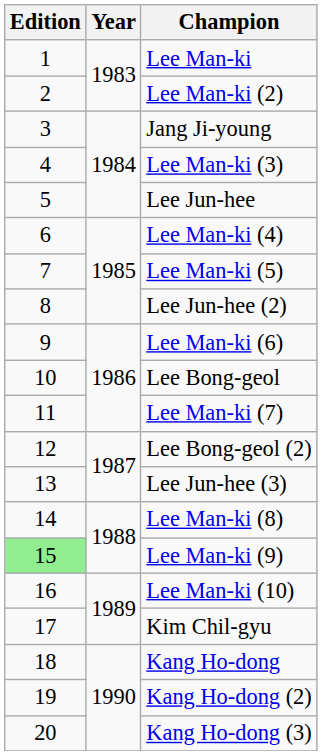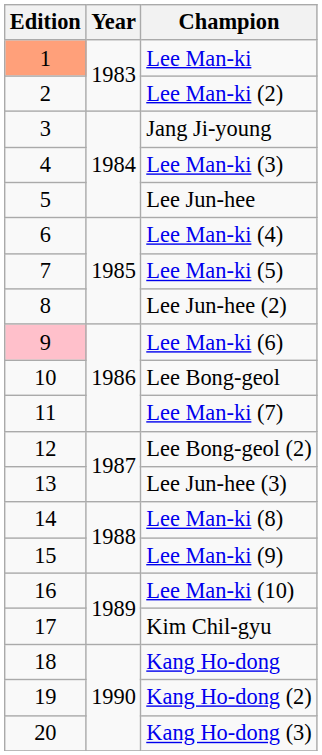Lee Man-ki | Edition: no background -> lightsalmon background
Lee Man-ki (6) | Edition: no background -> pink background
Lee Man-ki (9) | Edition: lightgreen background -> no background
